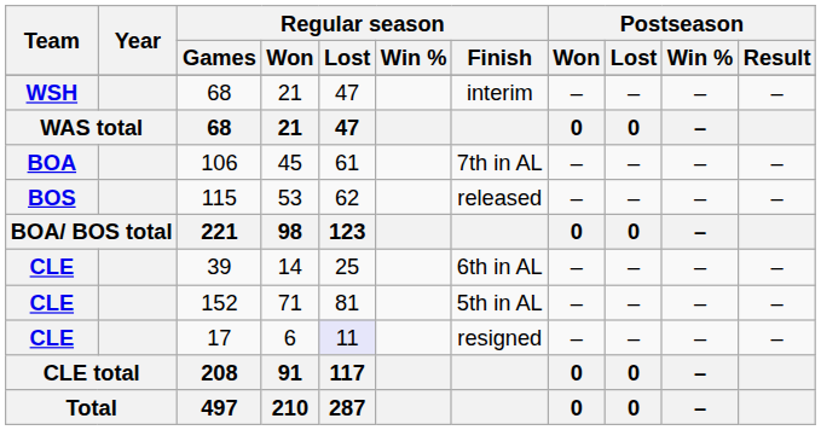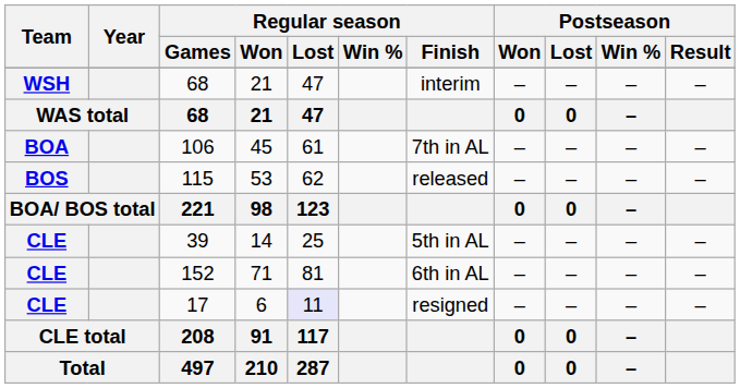39 | Regular season / Finish: 6th in AL -> 5th in AL
152 | Regular season / Finish: 5th in AL -> 6th in AL
